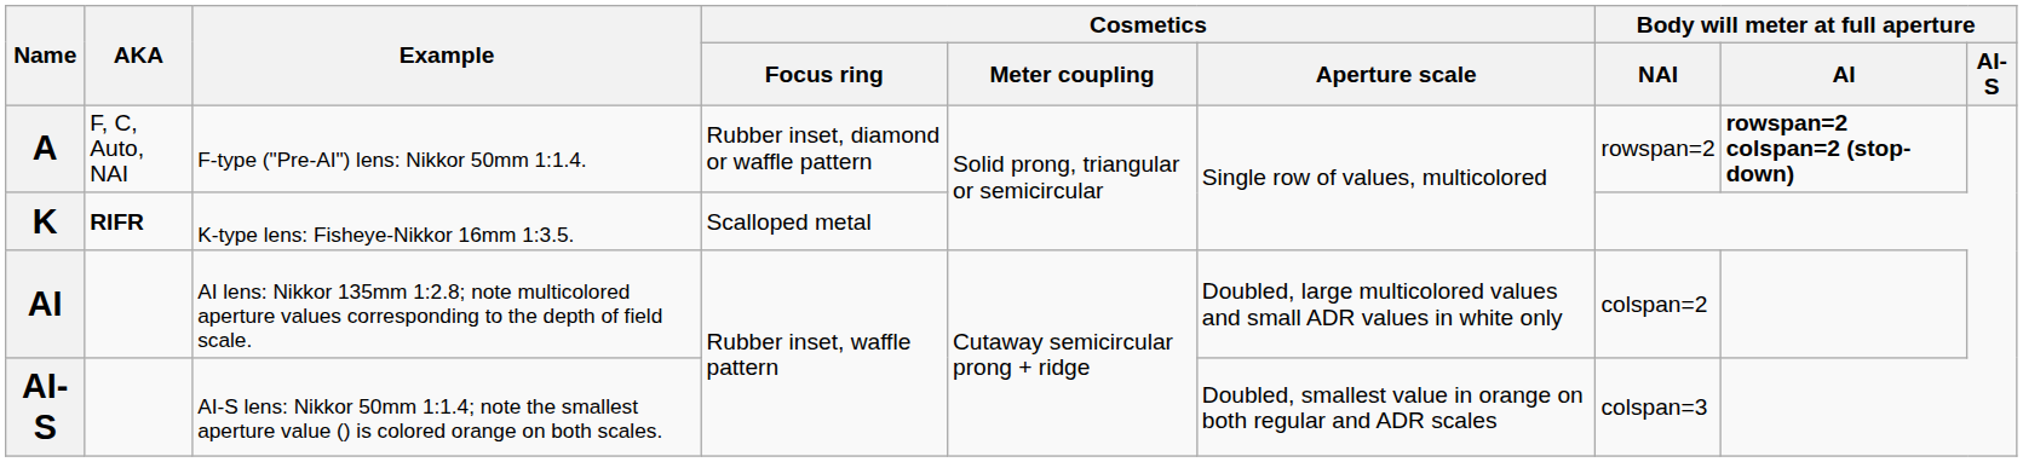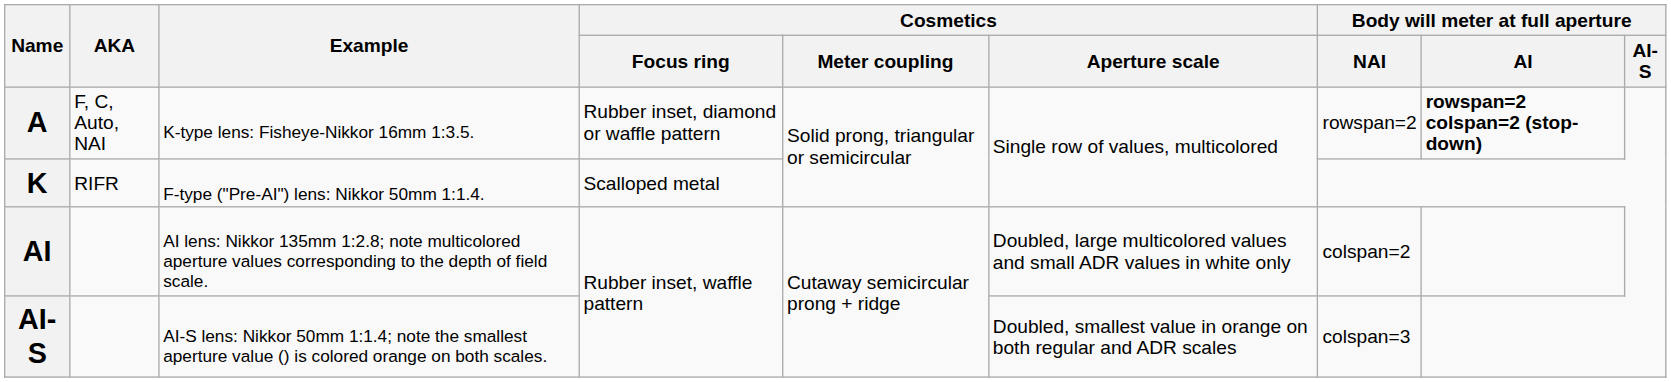A | Example: F-type ("Pre-AI") lens: Nikkor 50mm 1:1.4. -> K-type lens: Fisheye-Nikkor 16mm 1:3.5.
K | AKA: bold -> normal
K | Example: K-type lens: Fisheye-Nikkor 16mm 1:3.5. -> F-type ("Pre-AI") lens: Nikkor 50mm 1:1.4.
